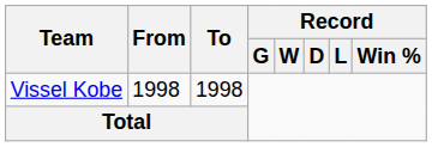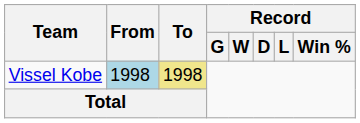Vissel Kobe | From: no background -> lightblue background
Vissel Kobe | To: no background -> khaki background
